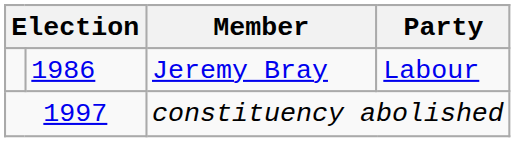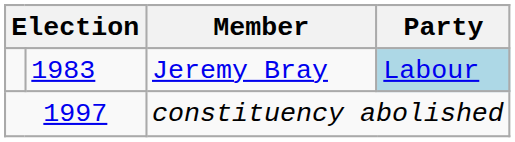Jeremy Bray | column 2: 1986 -> 1983
Jeremy Bray | Party: no background -> lightblue background
